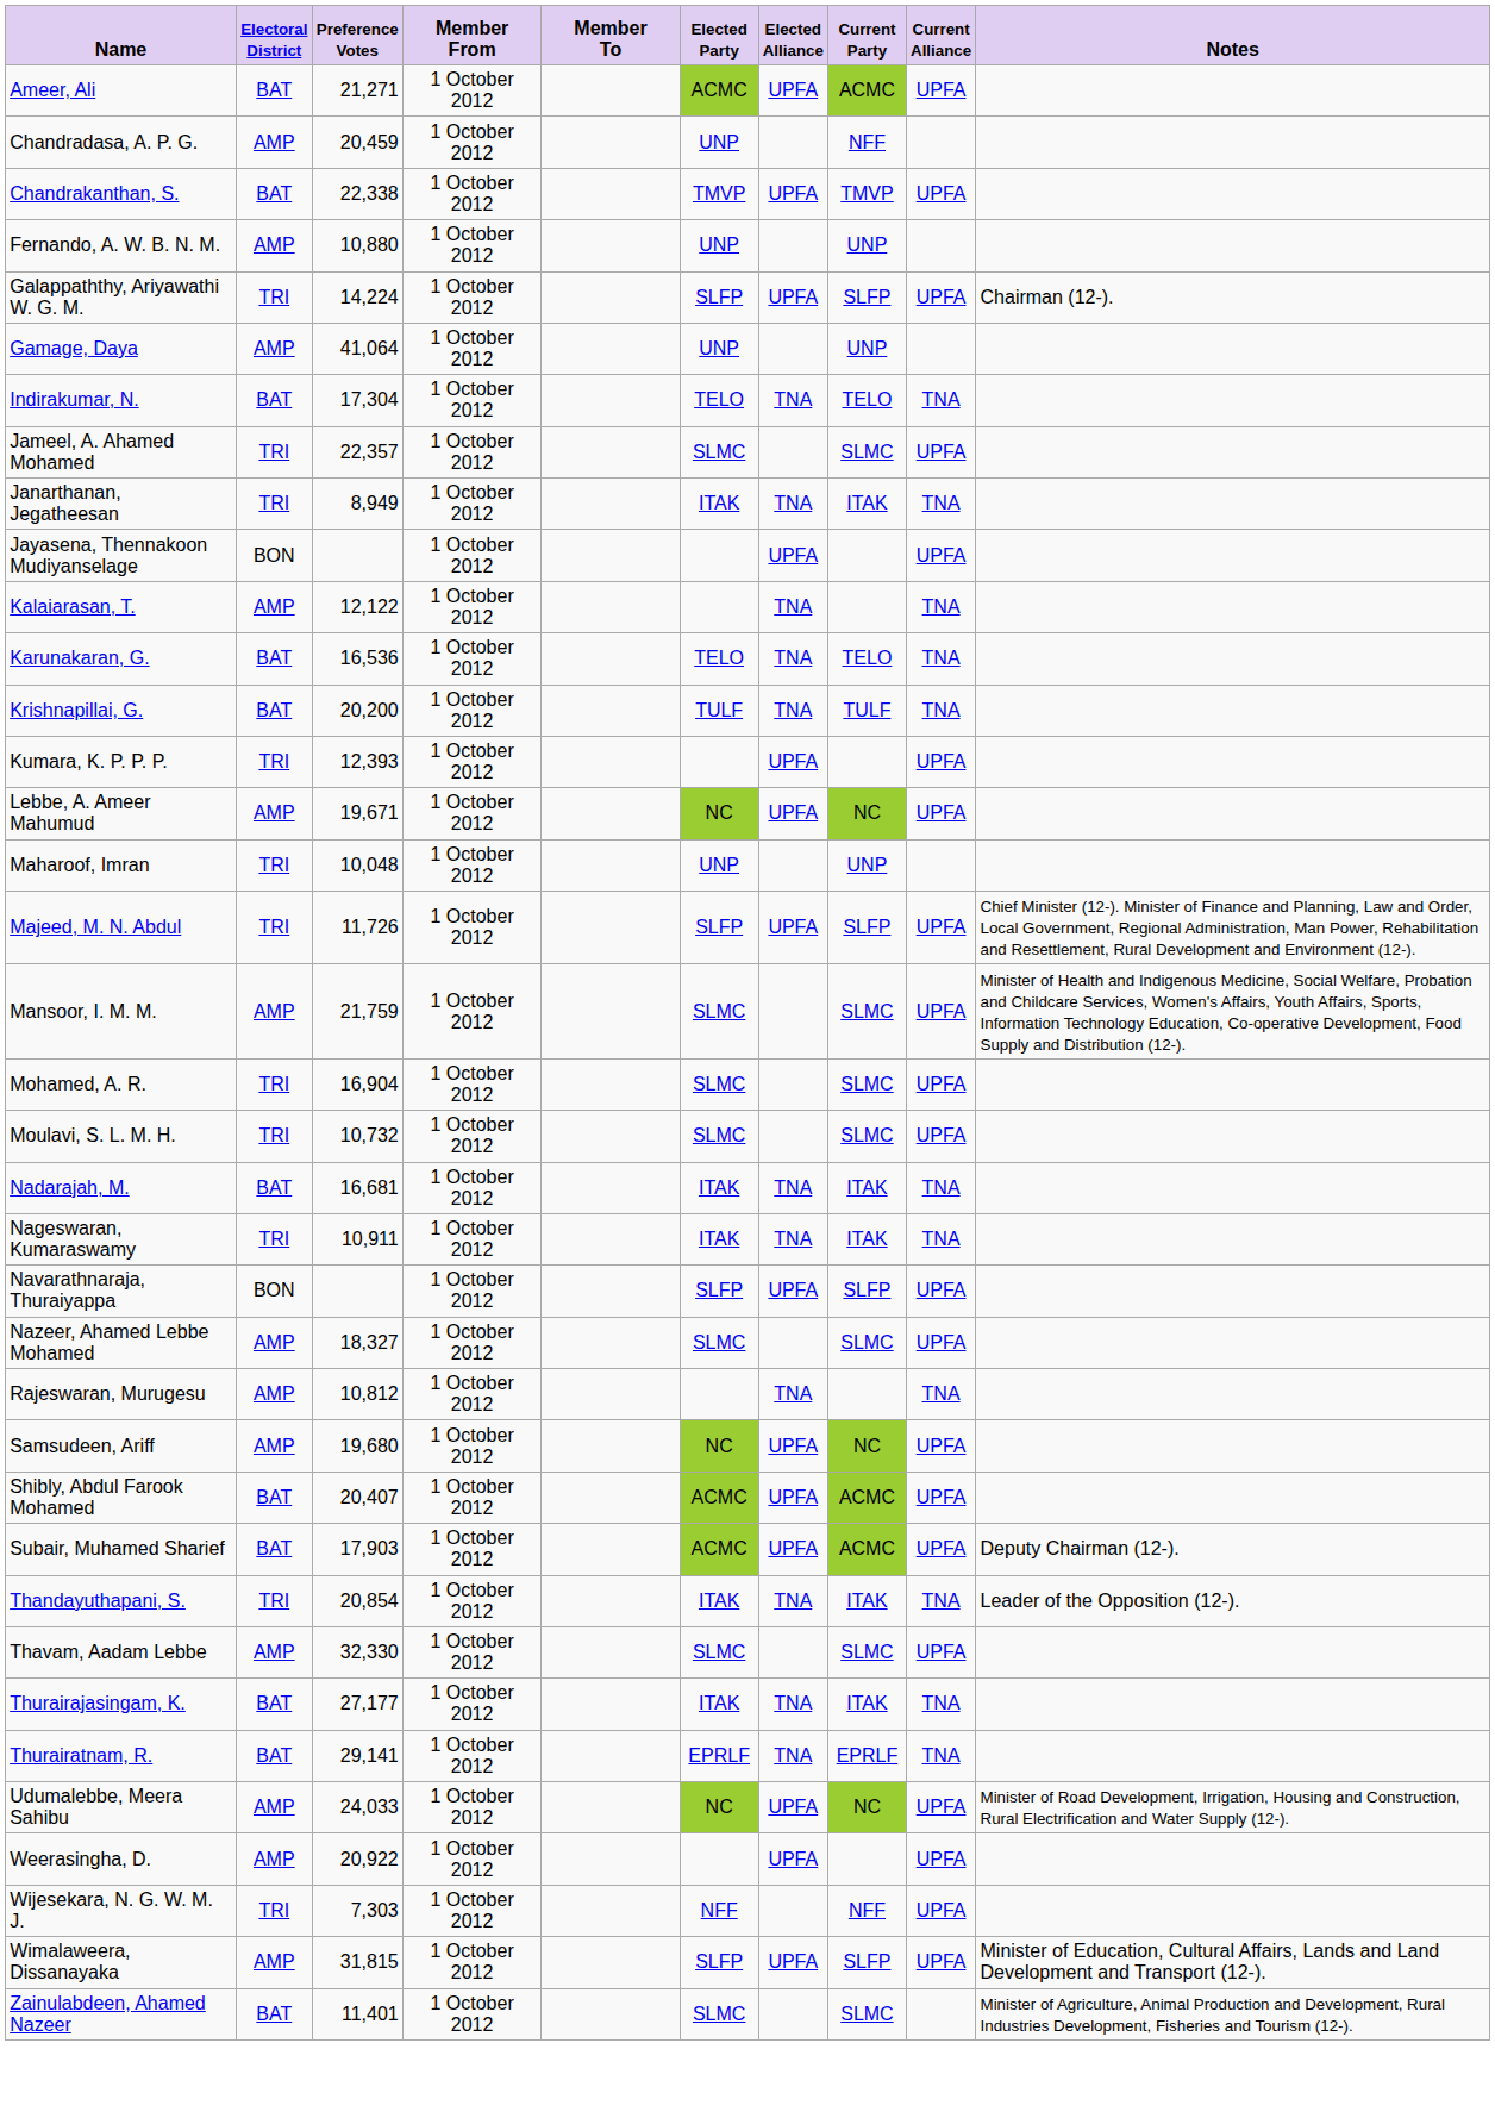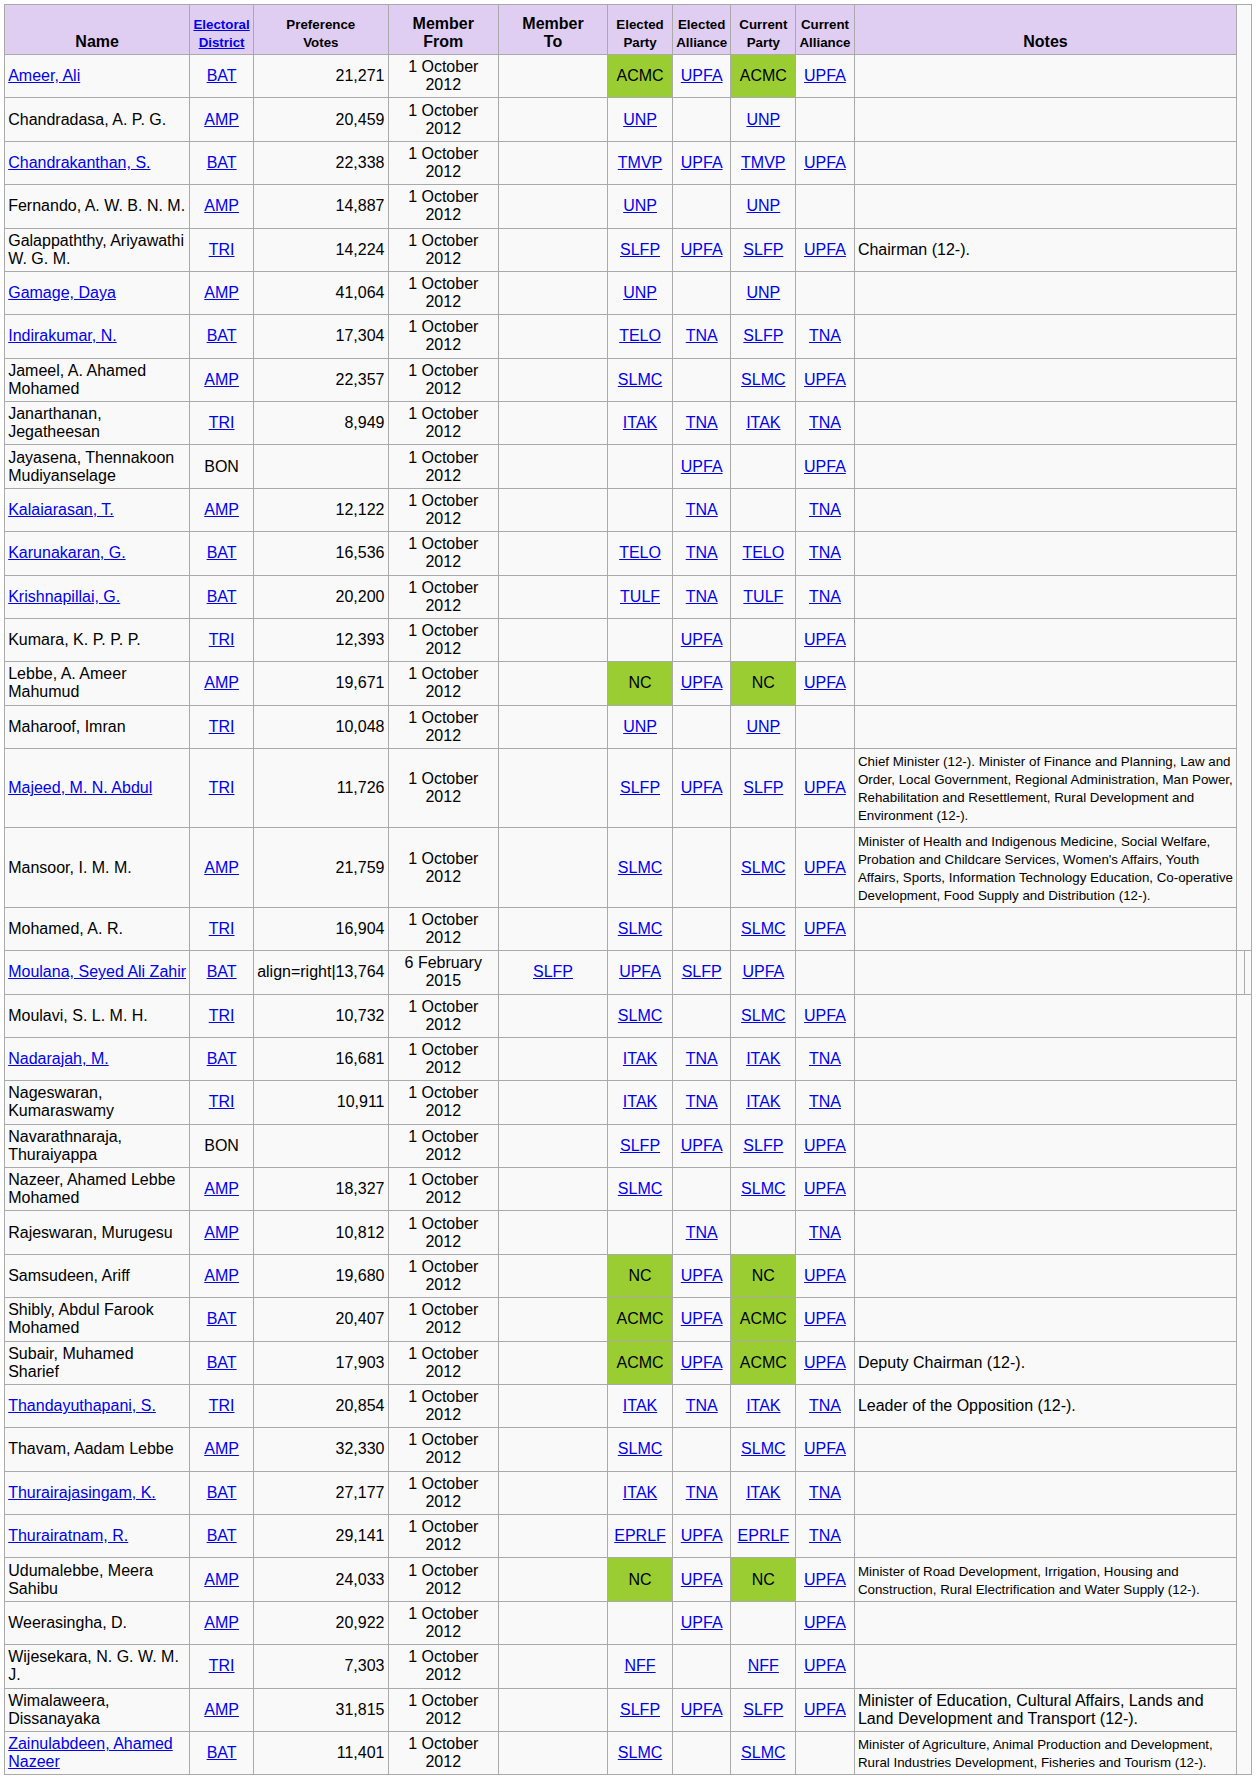Chandradasa, A. P. G. | Current Party: NFF -> UNP
Fernando, A. W. B. N. M. | Preference Votes: 10,880 -> 14,887
Indirakumar, N. | Current Party: TELO -> SLFP
Jameel, A. Ahamed Mohamed | Electoral District: TRI -> AMP
+ row: Moulana, Seyed Ali Zahir | BAT | align=right|13,764 | 6 February 2015 | SLFP | UPFA | SLFP | UPFA
Thurairatnam, R. | Elected Alliance: TNA -> UPFA
